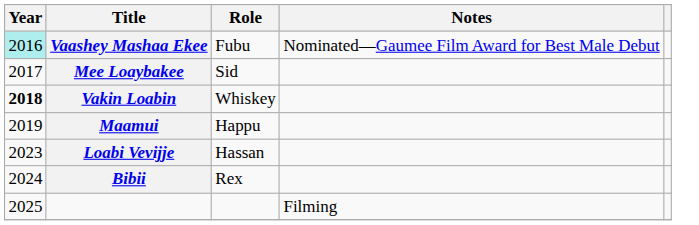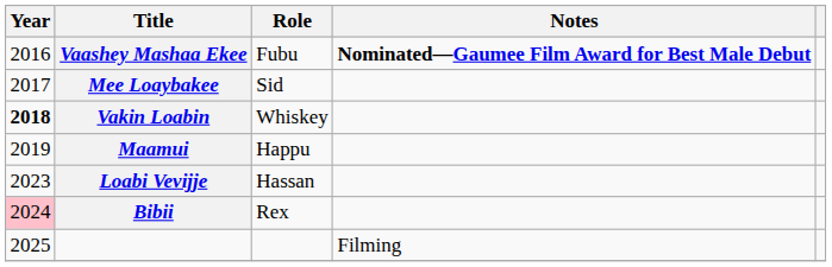Vaashey Mashaa Ekee | Year: paleturquoise background -> no background
Vaashey Mashaa Ekee | Notes: normal -> bold
Bibii | Year: no background -> pink background
